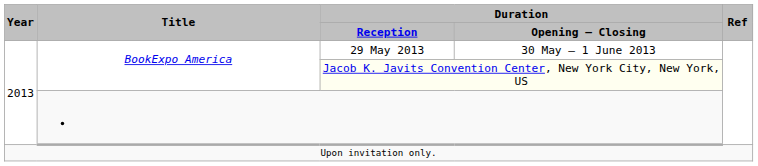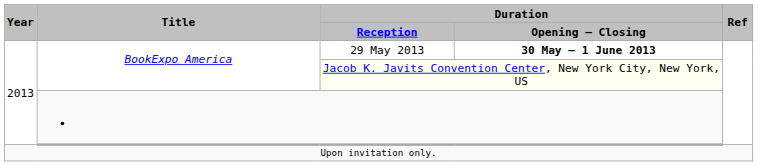29 May 2013 | Duration / Opening – Closing: normal -> bold
